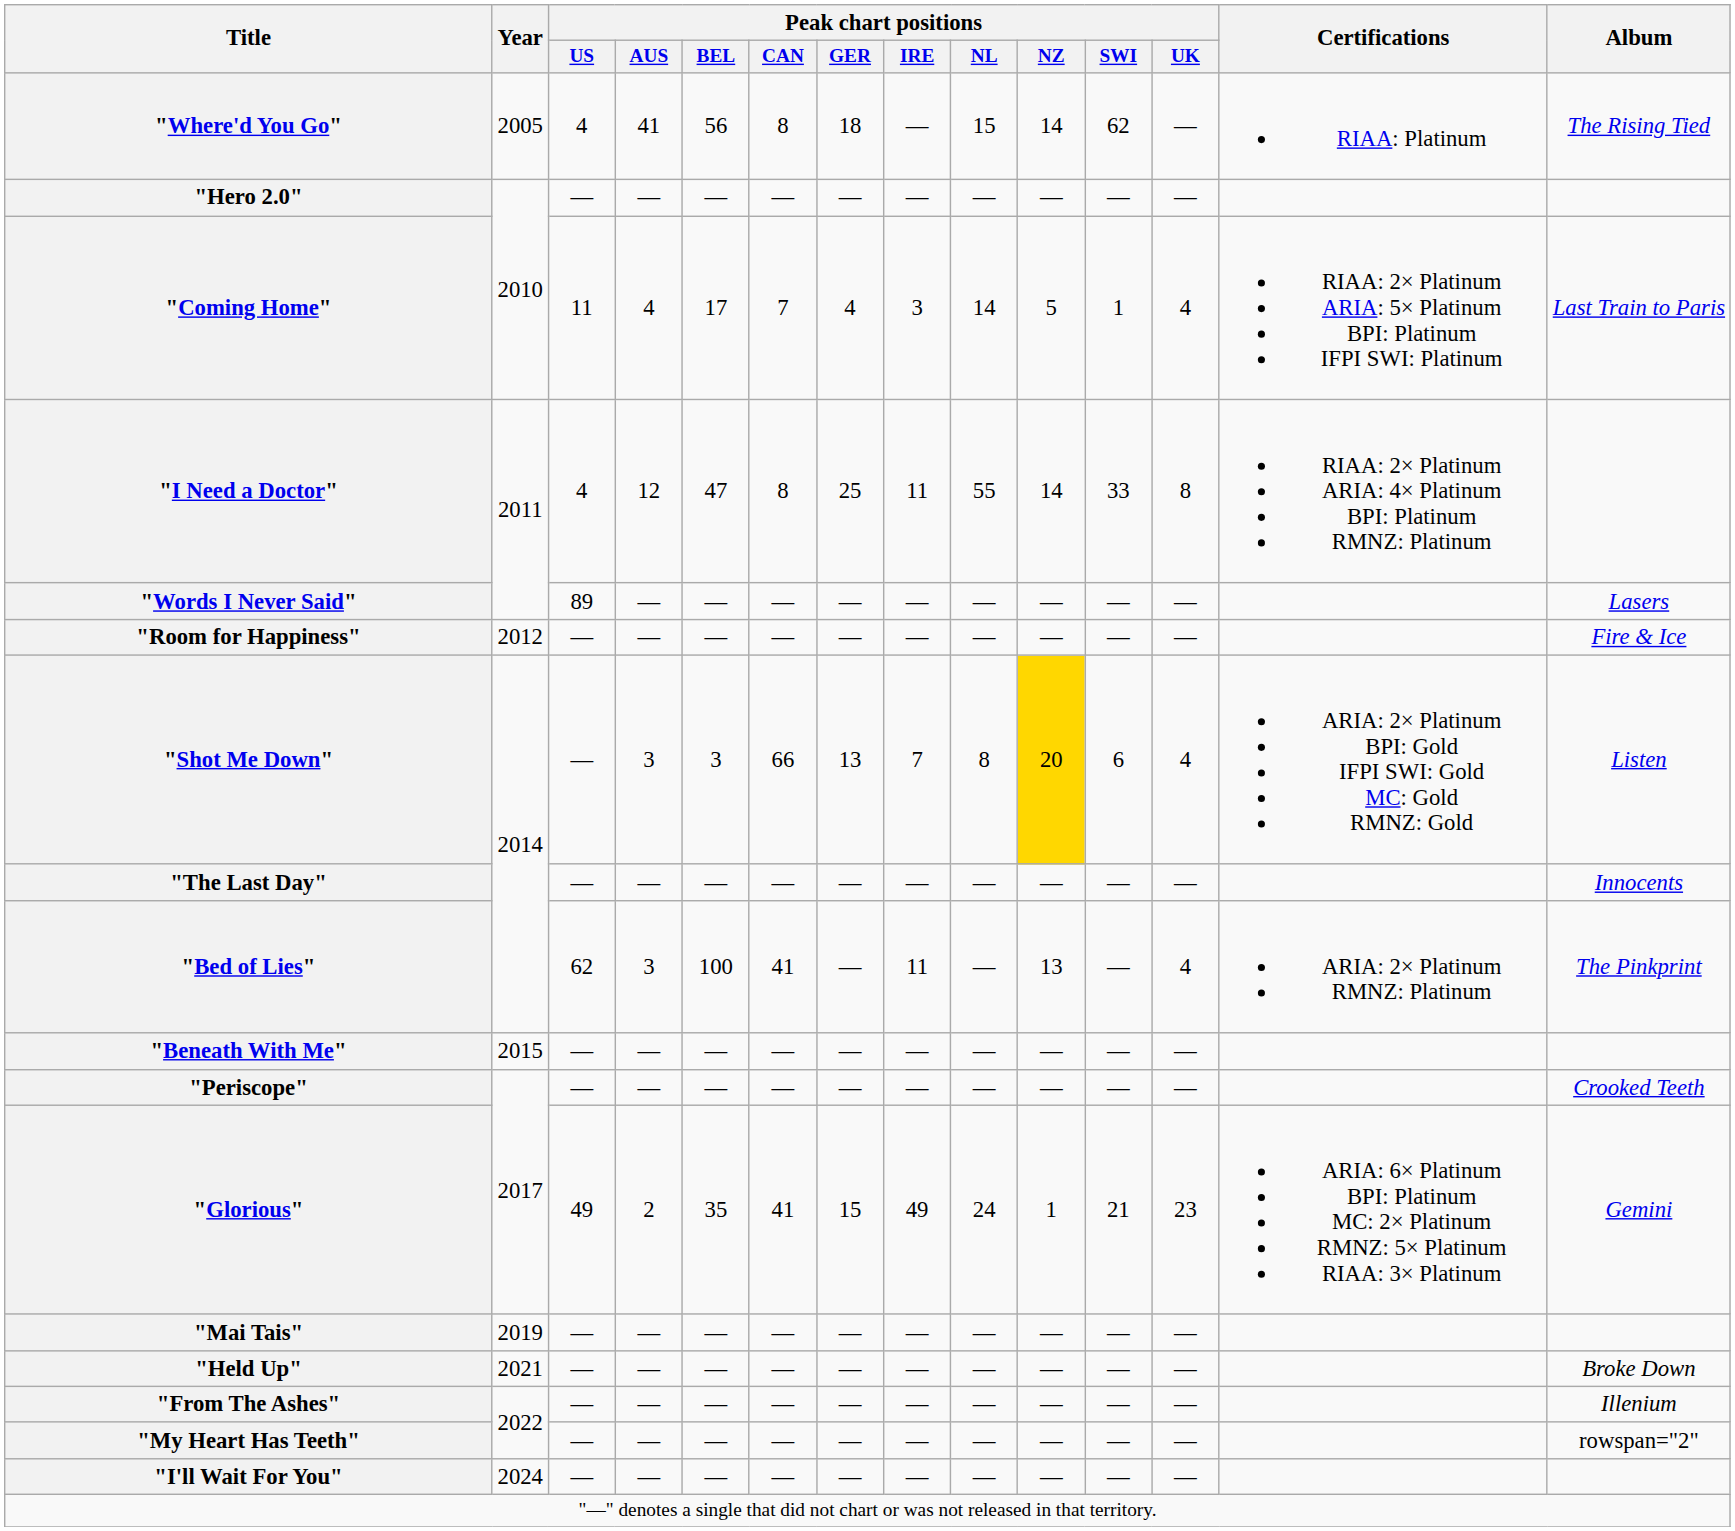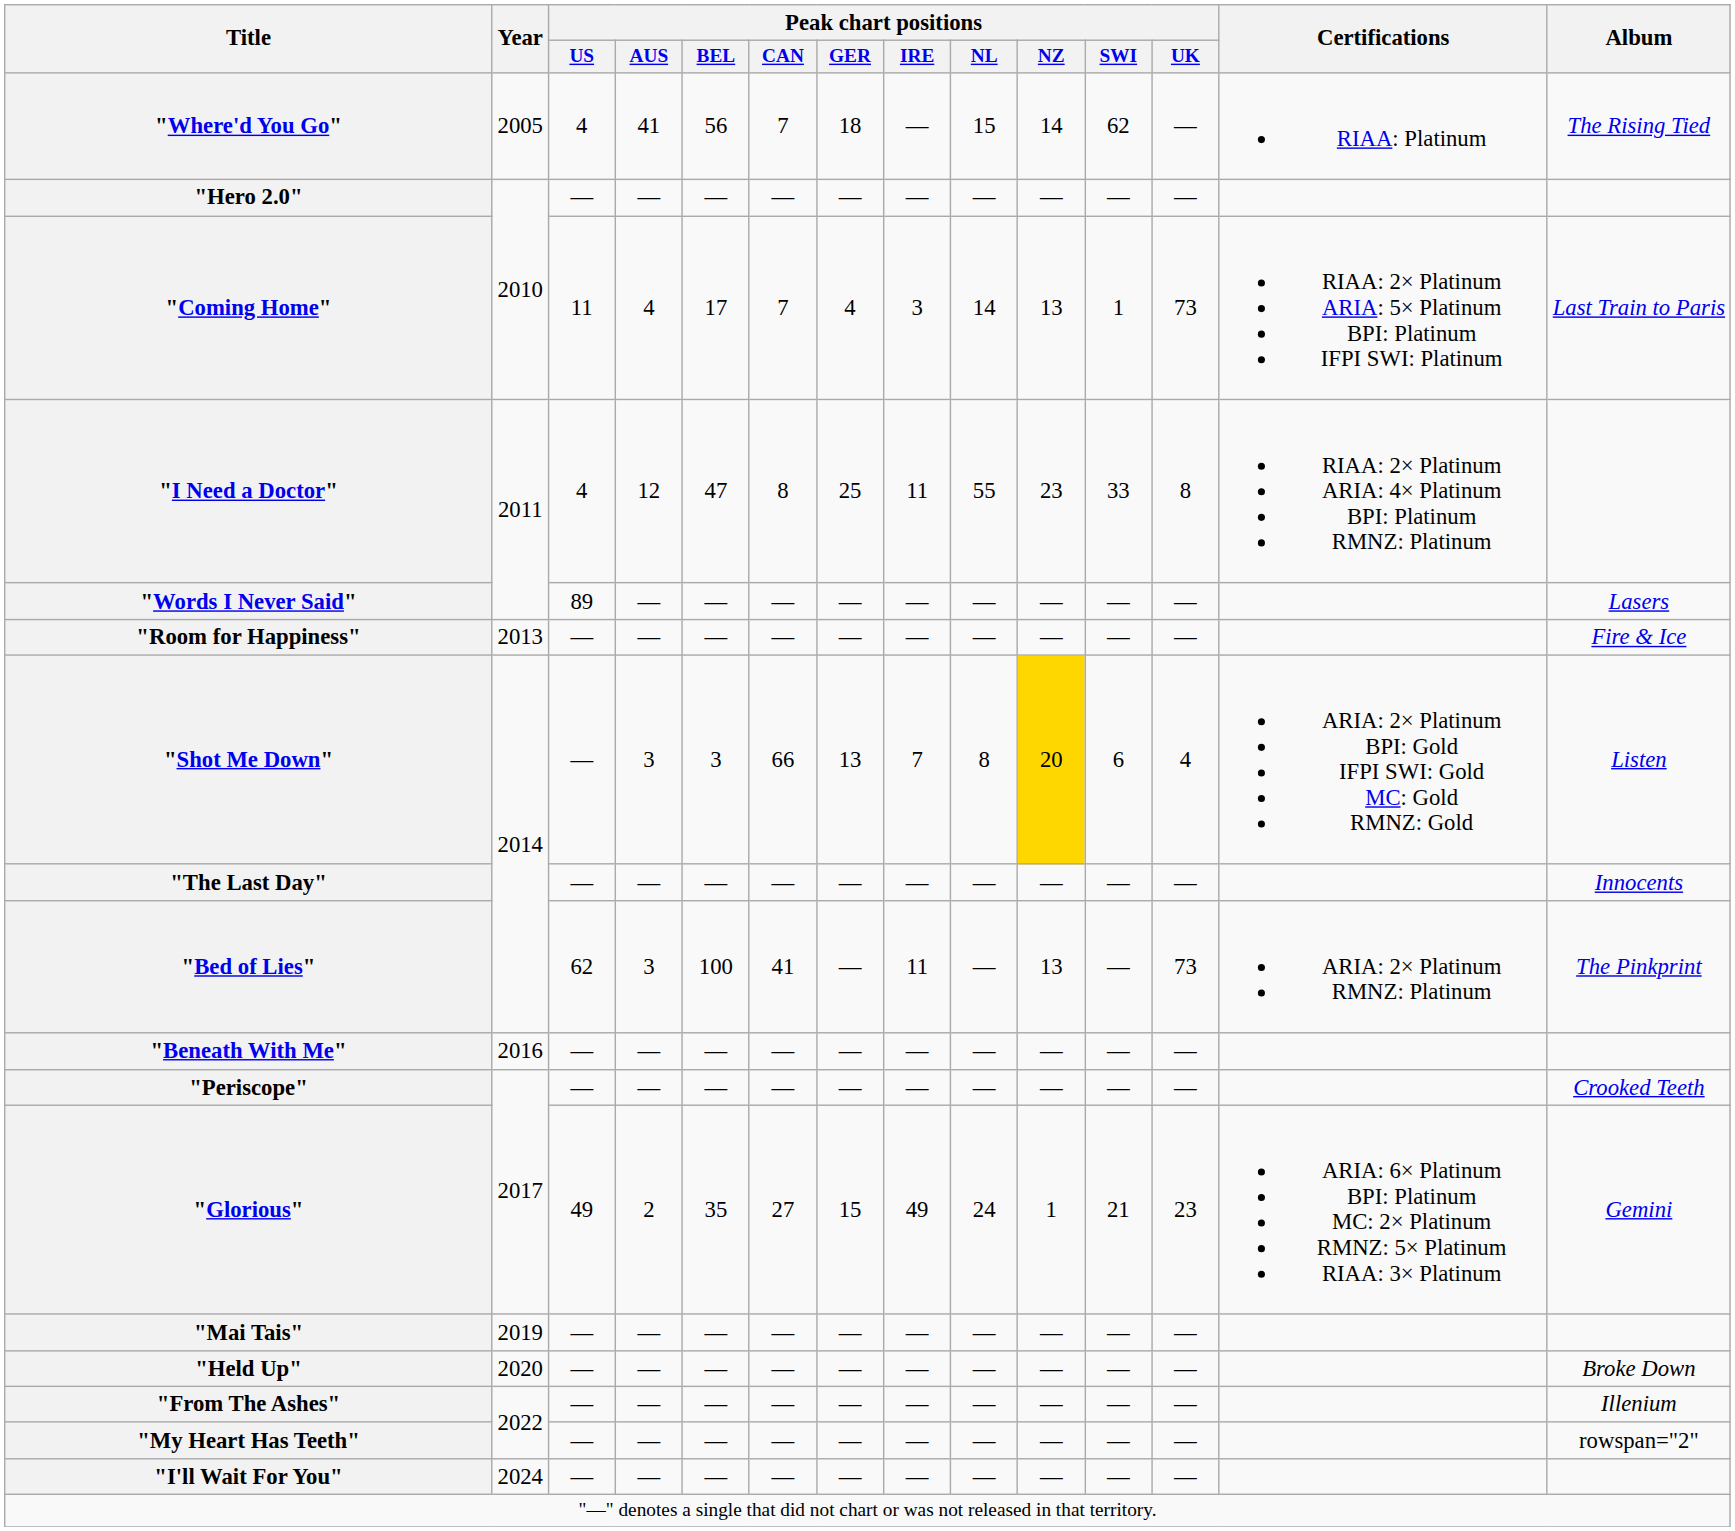"Where'd You Go" | Peak chart positions / CAN: 8 -> 7
"Coming Home" | Peak chart positions / NZ: 5 -> 13
"Coming Home" | Peak chart positions / UK: 4 -> 73
"I Need a Doctor" | Peak chart positions / NZ: 14 -> 23
"Room for Happiness" | Year: 2012 -> 2013
"Bed of Lies" | Peak chart positions / UK: 4 -> 73
"Beneath With Me" | Year: 2015 -> 2016
"Glorious" | Peak chart positions / CAN: 41 -> 27
"Held Up" | Year: 2021 -> 2020
